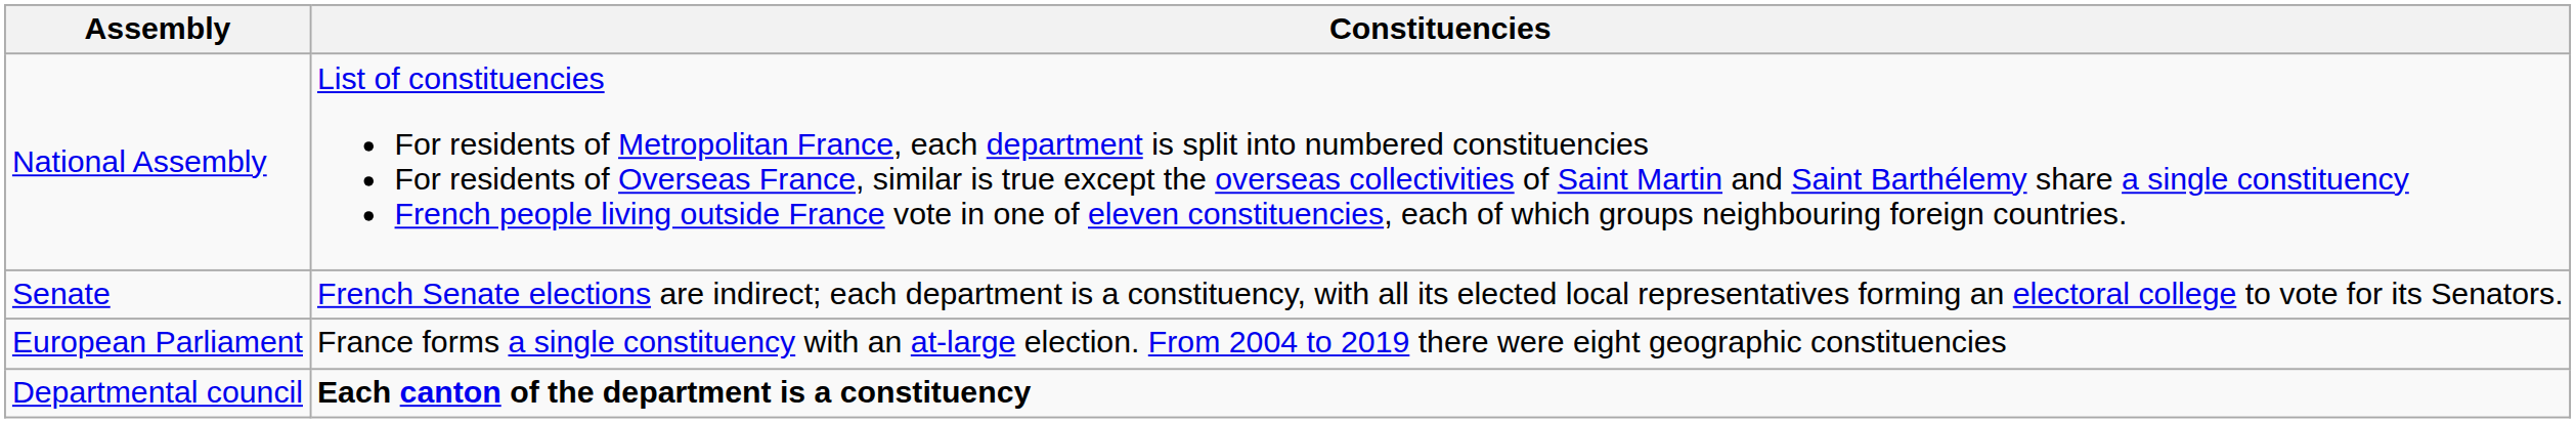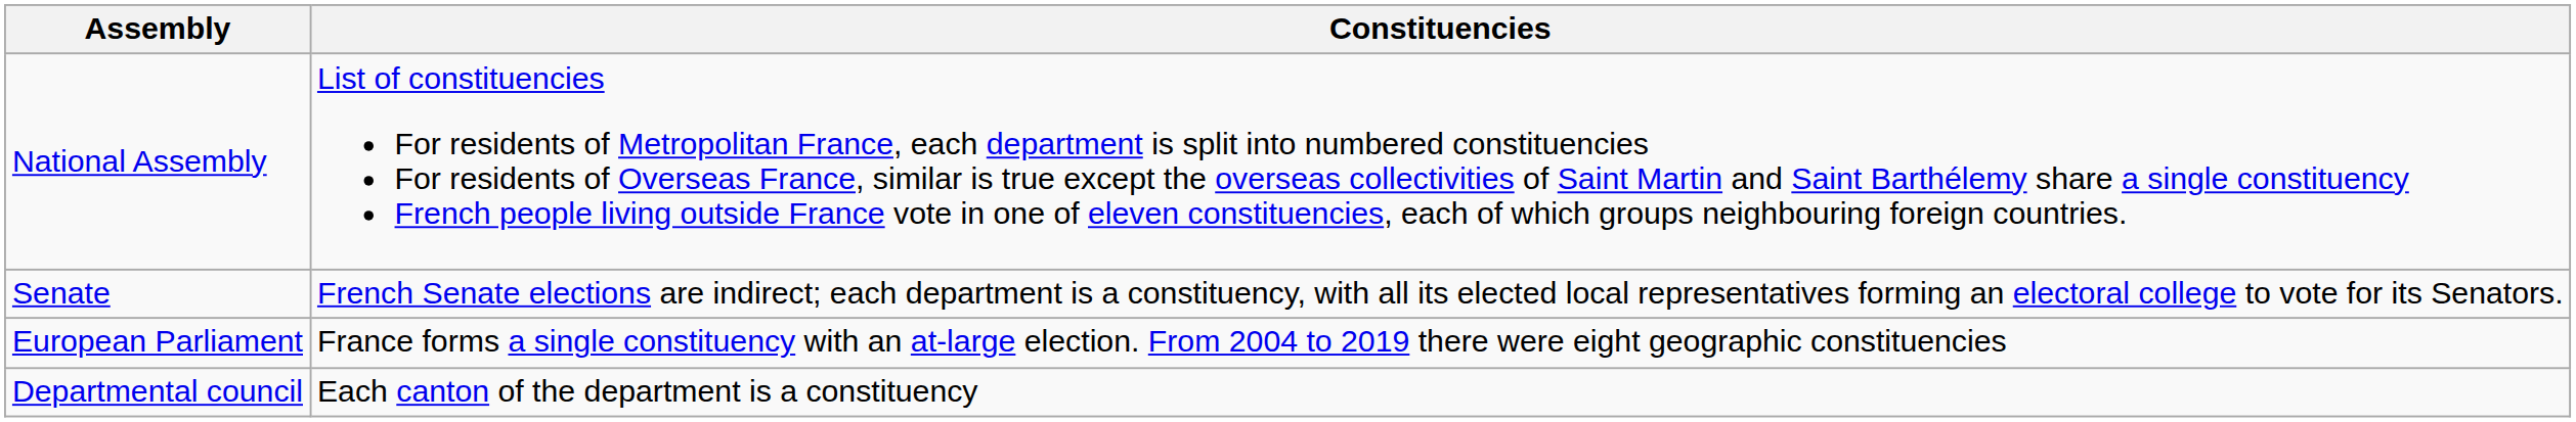Departmental council | Constituencies: bold -> normal
